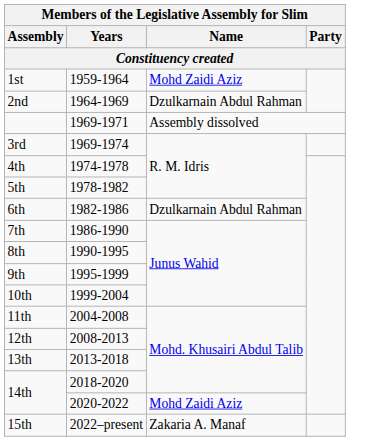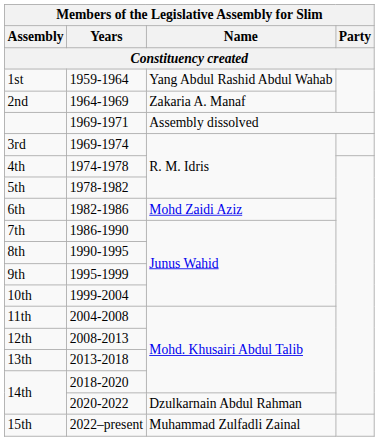1st | Name: Mohd Zaidi Aziz -> Yang Abdul Rashid Abdul Wahab
2nd | Name: Dzulkarnain Abdul Rahman -> Zakaria A. Manaf
6th | Name: Dzulkarnain Abdul Rahman -> Mohd Zaidi Aziz
14th / 2020-2022 | Name: Mohd Zaidi Aziz -> Dzulkarnain Abdul Rahman
15th | Name: Zakaria A. Manaf -> Muhammad Zulfadli Zainal
